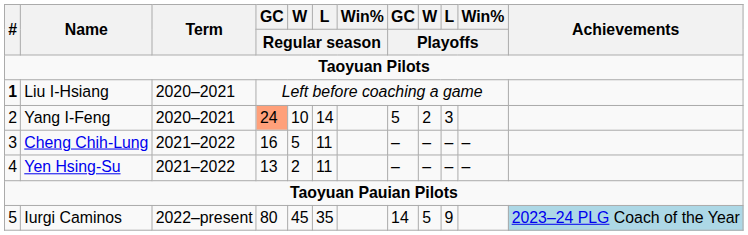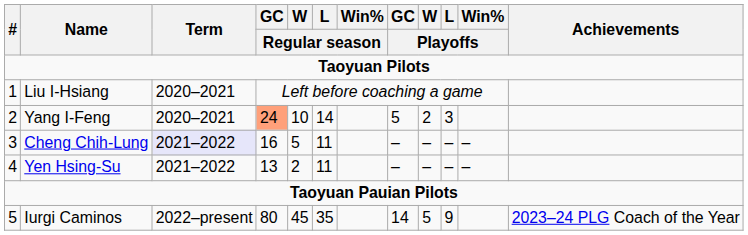Liu I-Hsiang | #: bold -> normal
Cheng Chih-Lung | Term: no background -> lavender background
Iurgi Caminos | Achievements: lightblue background -> no background
